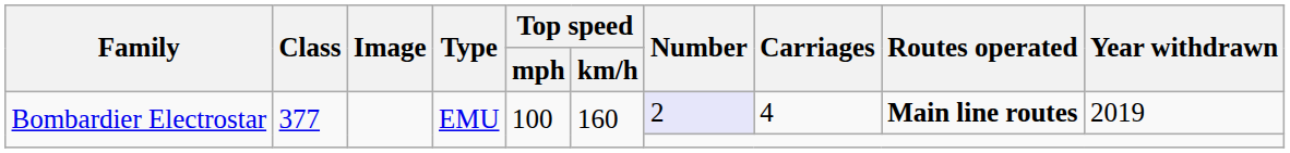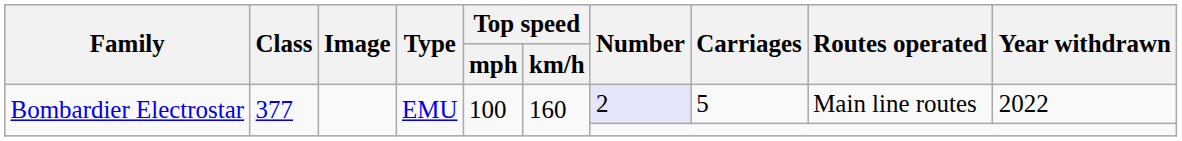row 3 | Carriages: 4 -> 5
row 3 | Routes operated: bold -> normal
row 3 | Year withdrawn: 2019 -> 2022
